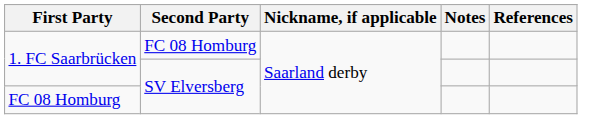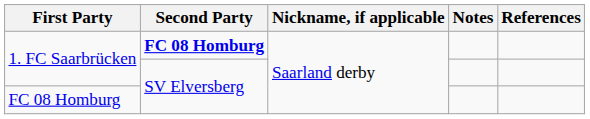1. FC Saarbrücken / FC 08 Homburg | Second Party: normal -> bold
